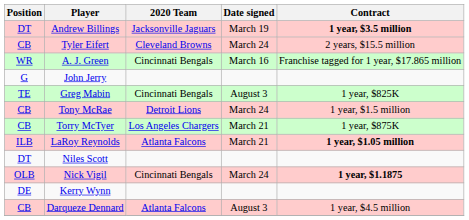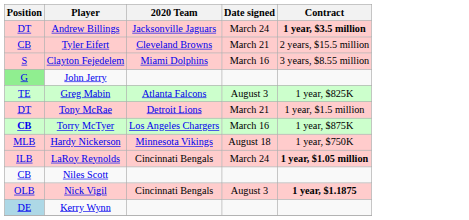Andrew Billings | Date signed: March 19 -> March 24
Tyler Eifert | Date signed: March 24 -> March 21
+ row: S | Clayton Fejedelem | Miami Dolphins | March 16 | 3 years, $8.55 million
- row: WR | A. J. Green | Cincinnati Bengals | March 16 | Franchise tagged for 1 year, $17.865 million
John Jerry | Position: no background -> lightgreen background
Greg Mabin | 2020 Team: Cincinnati Bengals -> Atlanta Falcons
Tony McRae | Position: CB -> DT
Tony McRae | Date signed: March 24 -> March 21
Torry McTyer | Position: normal -> bold
Torry McTyer | Date signed: March 21 -> March 16
+ row: MLB | Hardy Nickerson | Minnesota Vikings | August 18 | 1 year, $750K
LaRoy Reynolds | 2020 Team: Atlanta Falcons -> Cincinnati Bengals
LaRoy Reynolds | Date signed: March 21 -> March 24
Niles Scott | Position: DT -> CB
Nick Vigil | Date signed: March 24 -> August 3
Kerry Wynn | Position: no background -> lightblue background
- row: CB | Darqueze Dennard | Atlanta Falcons | August 3 | 1 year, $4.5 million
